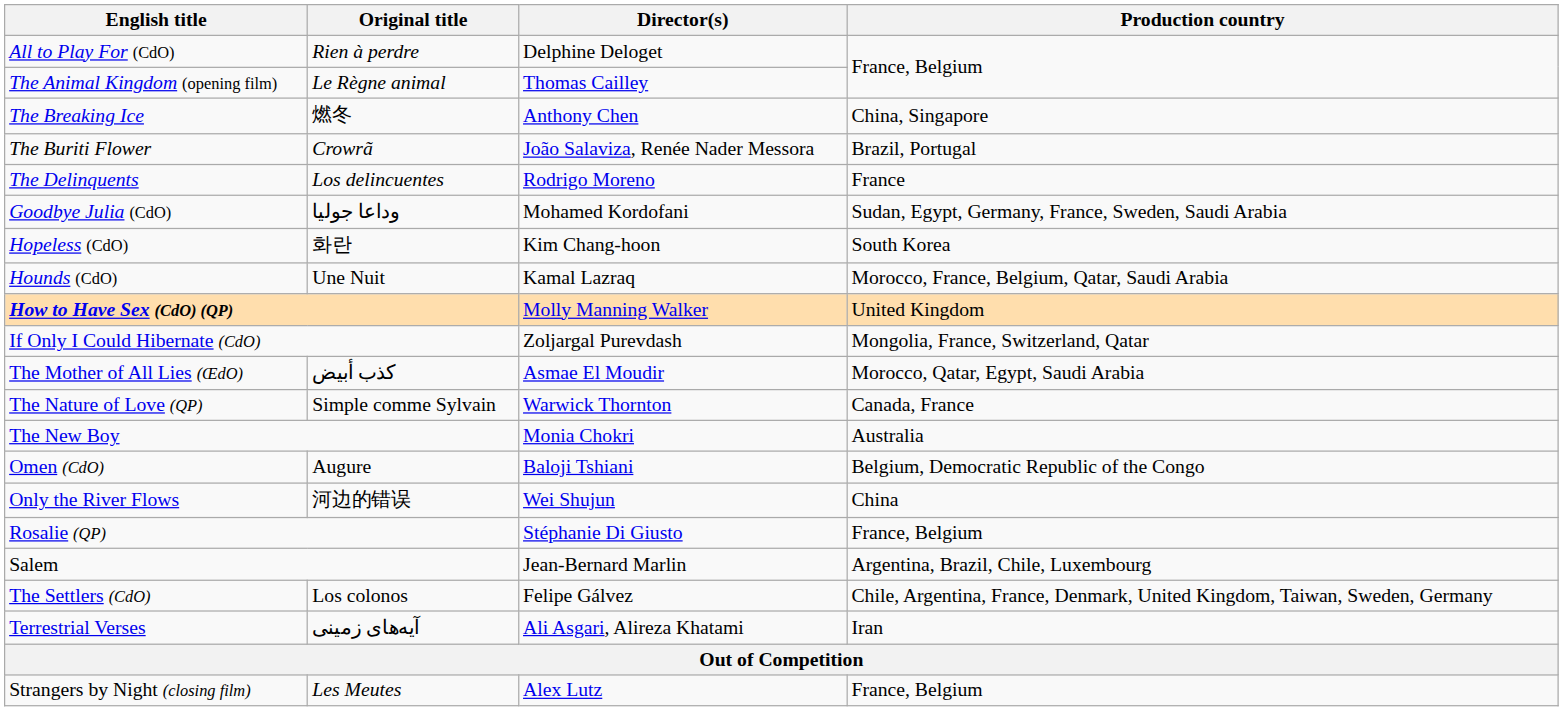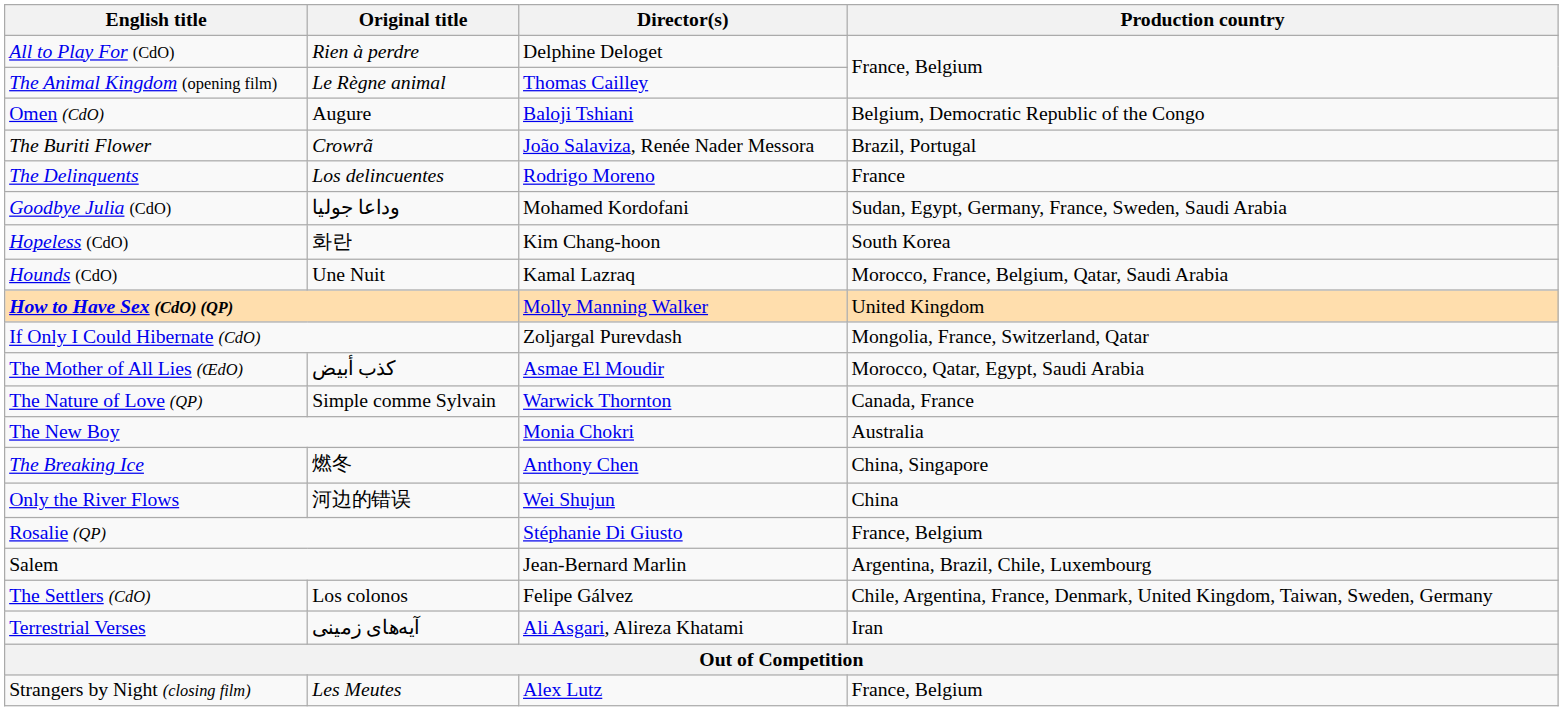rows swapped: The Breaking Ice <-> Omen (CdO)
